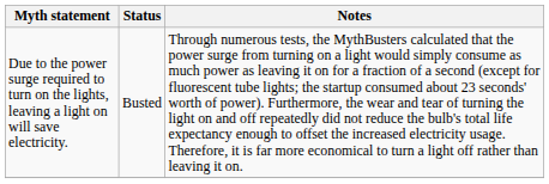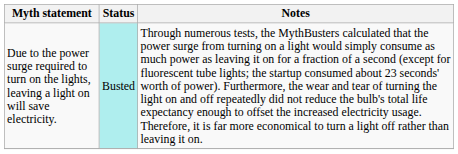row 2 | Status: no background -> paleturquoise background
